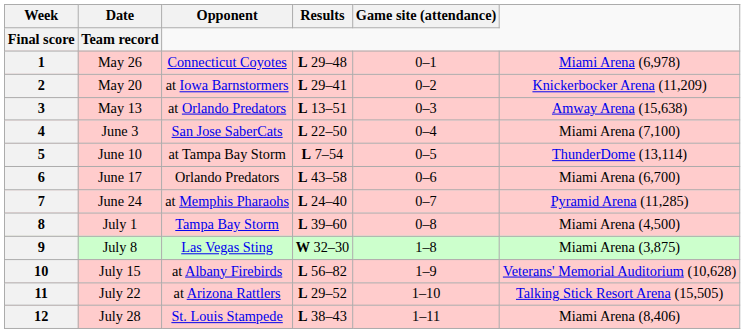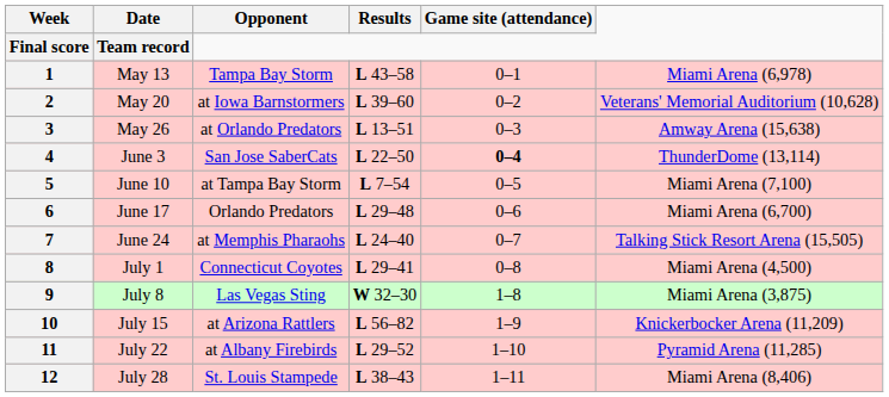1 | Date / Team record: May 26 -> May 13
1 | Opponent: Connecticut Coyotes -> Tampa Bay Storm
1 | Results: L 29–48 -> L 43–58
2 | Results: L 29–41 -> L 39–60
2 | column 6: Knickerbocker Arena (11,209) -> Veterans' Memorial Auditorium (10,628)
3 | Date / Team record: May 13 -> May 26
4 | Game site (attendance): normal -> bold
4 | column 6: Miami Arena (7,100) -> ThunderDome (13,114)
5 | column 6: ThunderDome (13,114) -> Miami Arena (7,100)
6 | Results: L 43–58 -> L 29–48
7 | column 6: Pyramid Arena (11,285) -> Talking Stick Resort Arena (15,505)
8 | Opponent: Tampa Bay Storm -> Connecticut Coyotes
8 | Results: L 39–60 -> L 29–41
10 | Opponent: at Albany Firebirds -> at Arizona Rattlers
10 | column 6: Veterans' Memorial Auditorium (10,628) -> Knickerbocker Arena (11,209)
11 | Opponent: at Arizona Rattlers -> at Albany Firebirds
11 | column 6: Talking Stick Resort Arena (15,505) -> Pyramid Arena (11,285)
